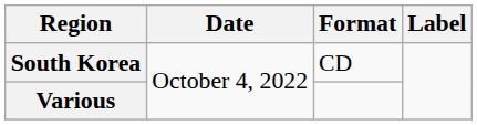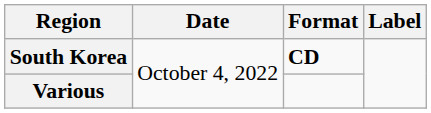South Korea | Format: normal -> bold
